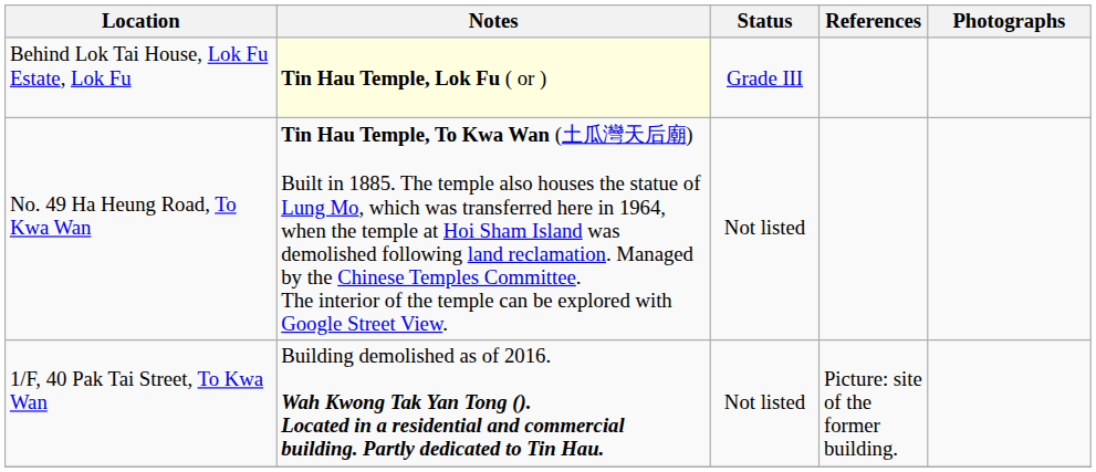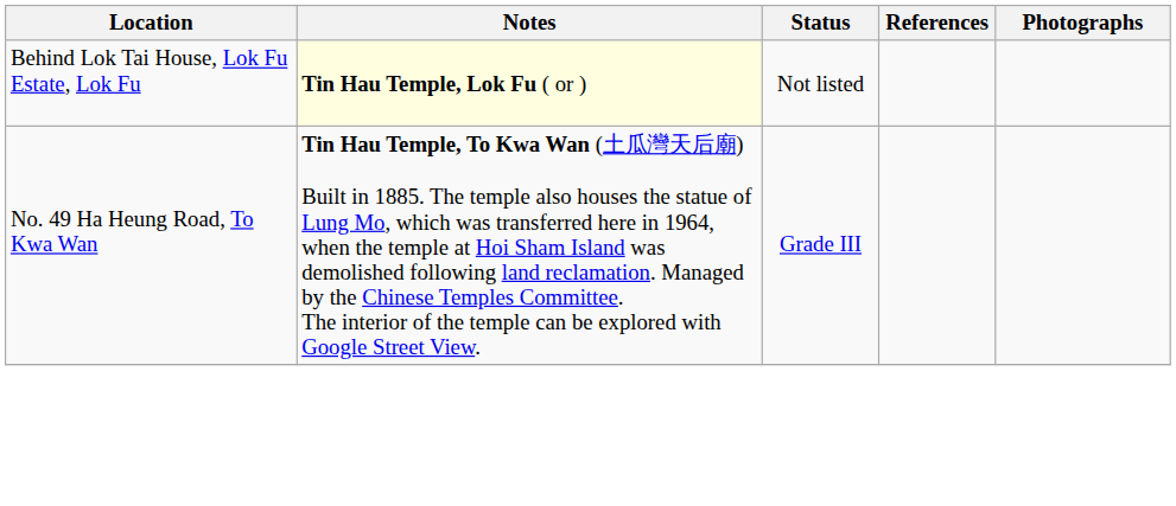Behind Lok Tai House, Lok Fu Estate, Lok Fu | Status: Grade III -> Not listed
No. 49 Ha Heung Road, To Kwa Wan | Status: Not listed -> Grade III
- row: 1/F, 40 Pak Tai Street, To Kwa Wan | Building demolished as of 2016. Wah Kwong Tak Yan Tong (). Located in a residential and commercial building. Partly dedicated to Tin Hau. | Not listed | Picture: site of the former building.
